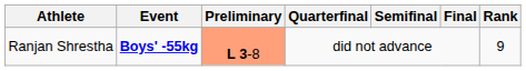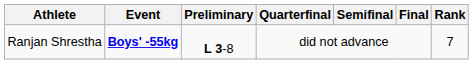Ranjan Shrestha | Preliminary: lightsalmon background -> no background
Ranjan Shrestha | Rank: 9 -> 7
